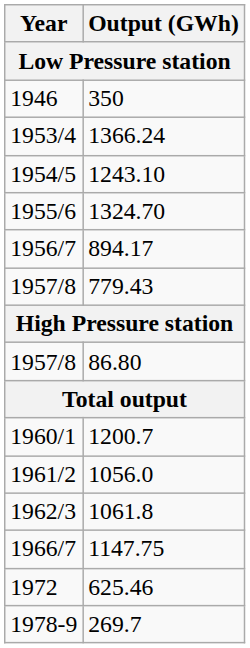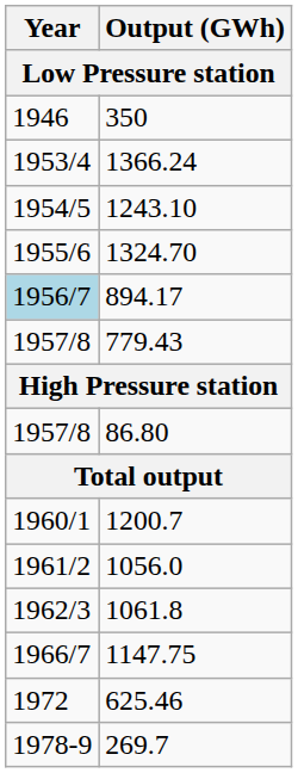894.17 | Year: no background -> lightblue background
